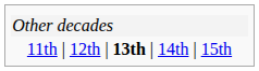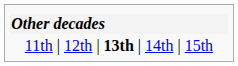row 1 | column 1: normal -> bold
